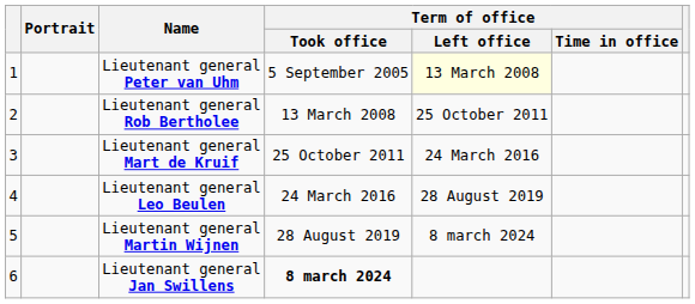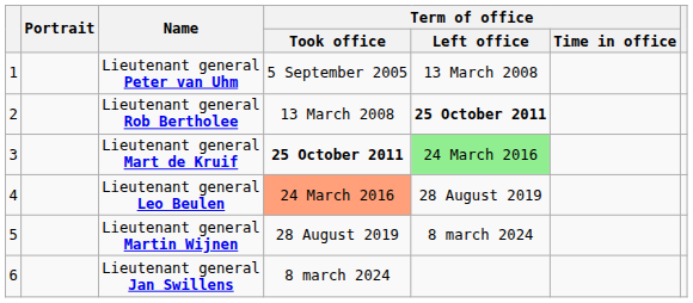Lieutenant general Peter van Uhm | Term of office / Left office: lightyellow background -> no background
Lieutenant general Rob Bertholee | Term of office / Left office: normal -> bold
Lieutenant general Mart de Kruif | Term of office / Took office: normal -> bold
Lieutenant general Mart de Kruif | Term of office / Left office: no background -> lightgreen background
Lieutenant general Leo Beulen | Term of office / Took office: no background -> lightsalmon background
Lieutenant general Jan Swillens | Term of office / Took office: bold -> normal
